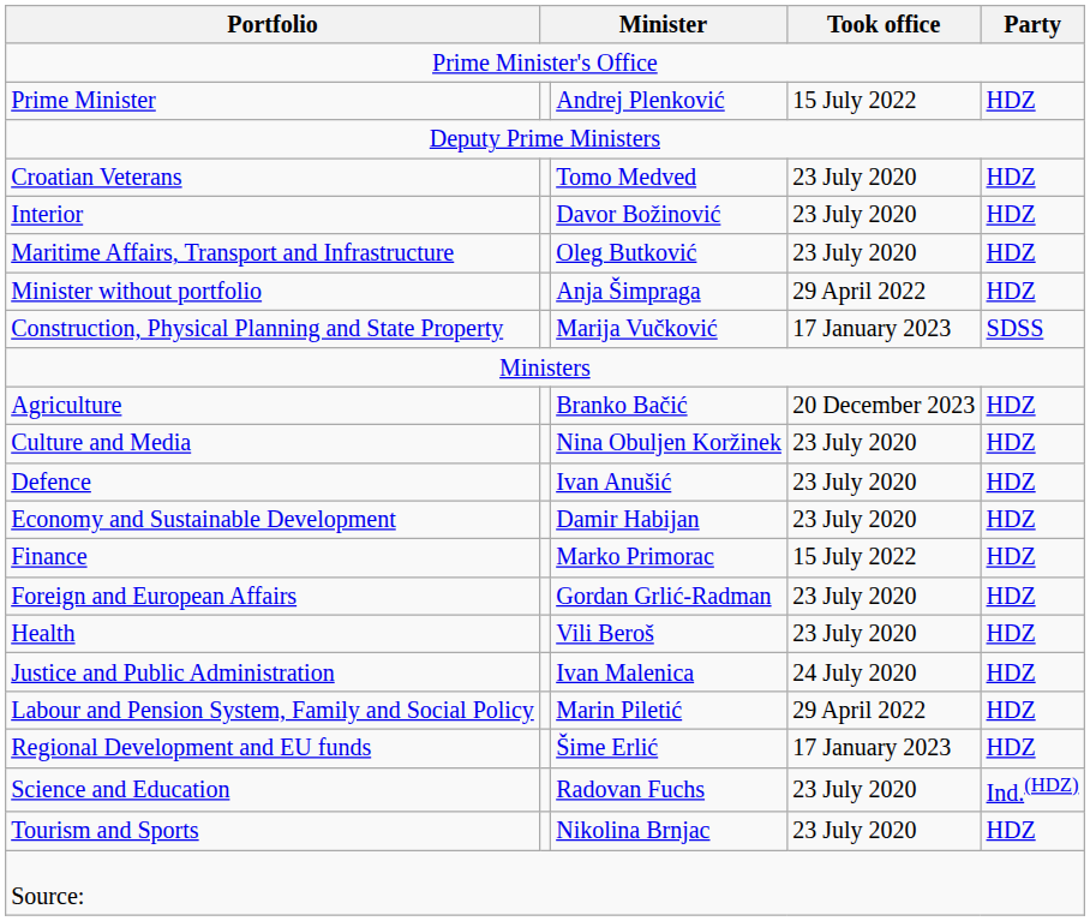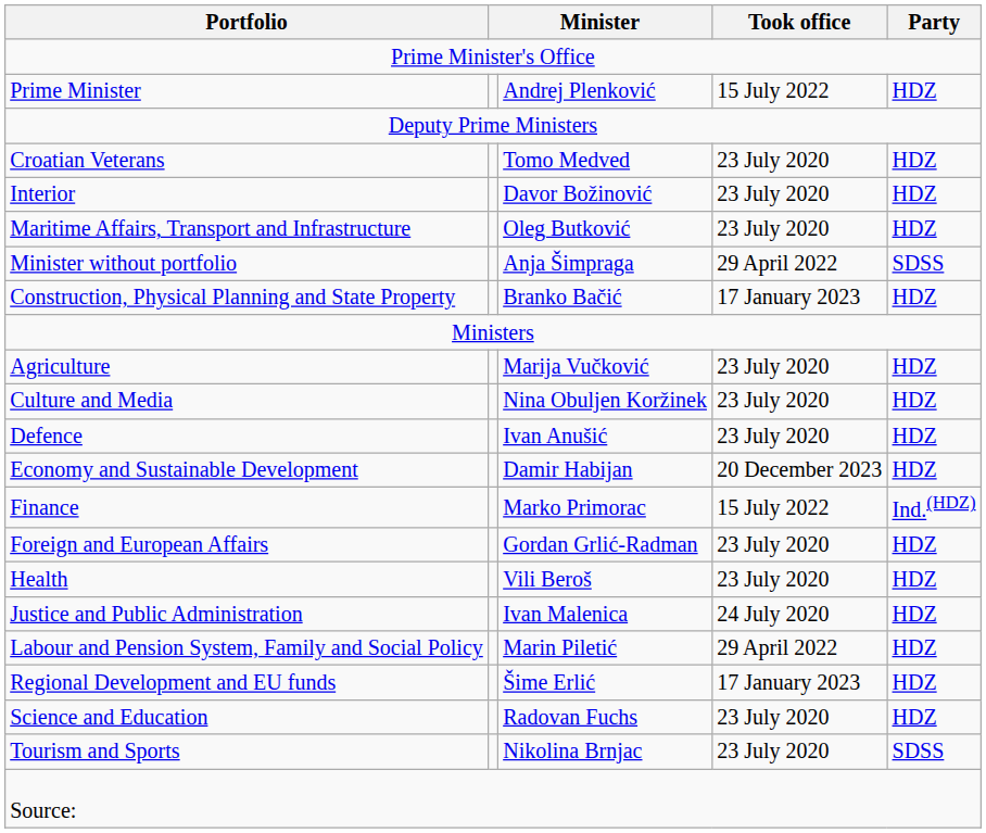Minister without portfolio | Party: HDZ -> SDSS
Construction, Physical Planning and State Property | column 3: Marija Vučković -> Branko Bačić
Construction, Physical Planning and State Property | Party: SDSS -> HDZ
Agriculture | column 3: Branko Bačić -> Marija Vučković
Agriculture | Took office: 20 December 2023 -> 23 July 2020
Economy and Sustainable Development | Took office: 23 July 2020 -> 20 December 2023
Finance | Party: HDZ -> Ind.(HDZ)
Science and Education | Party: Ind.(HDZ) -> HDZ
Tourism and Sports | Party: HDZ -> SDSS
